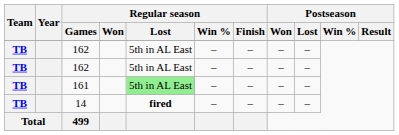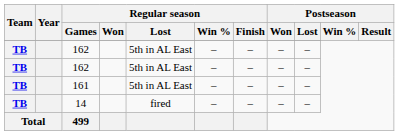161 | Regular season / Lost: lightgreen background -> no background
14 | Regular season / Lost: bold -> normal
